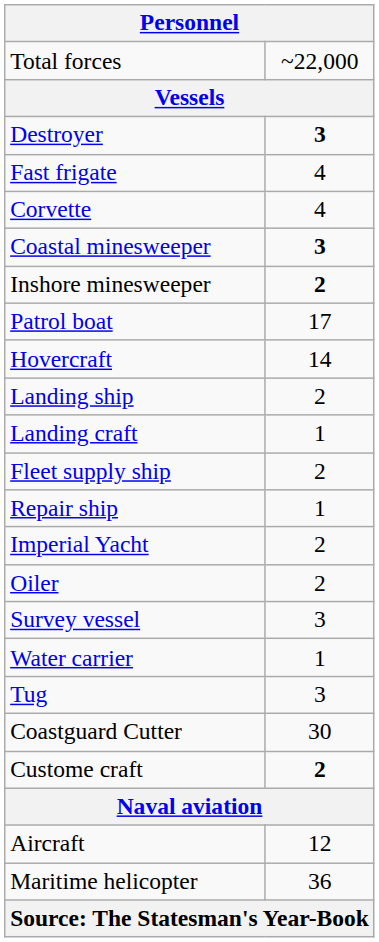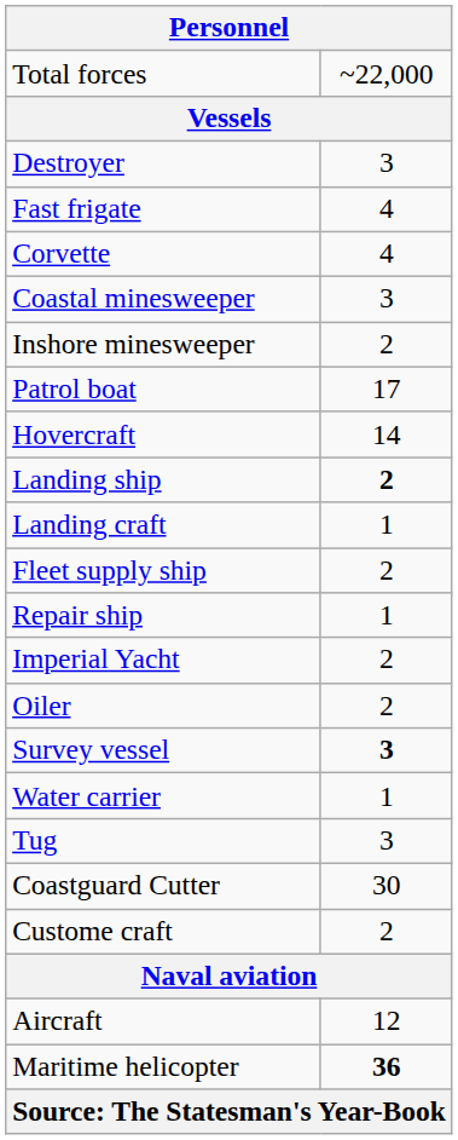Destroyer | column 2: bold -> normal
Coastal minesweeper | column 2: bold -> normal
Inshore minesweeper | column 2: bold -> normal
Landing ship | column 2: normal -> bold
Survey vessel | column 2: normal -> bold
Custome craft | column 2: bold -> normal
Maritime helicopter | column 2: normal -> bold
